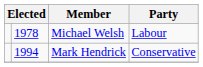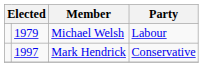Michael Welsh | column 2: 1978 -> 1979
Mark Hendrick | column 2: 1994 -> 1997
